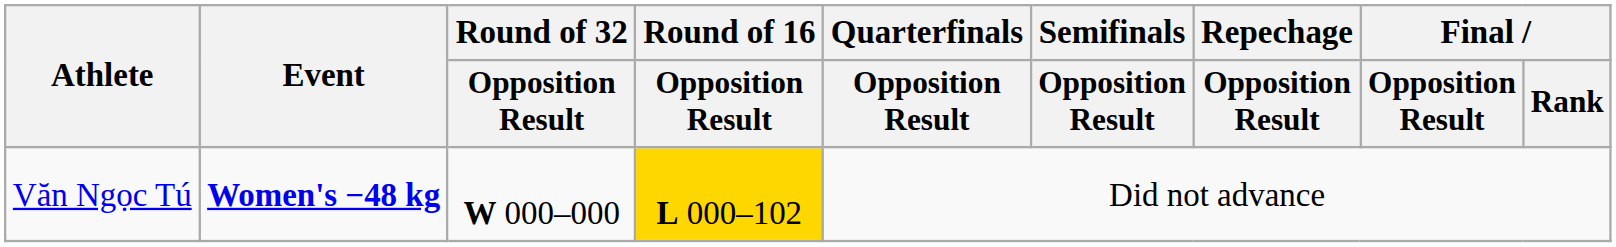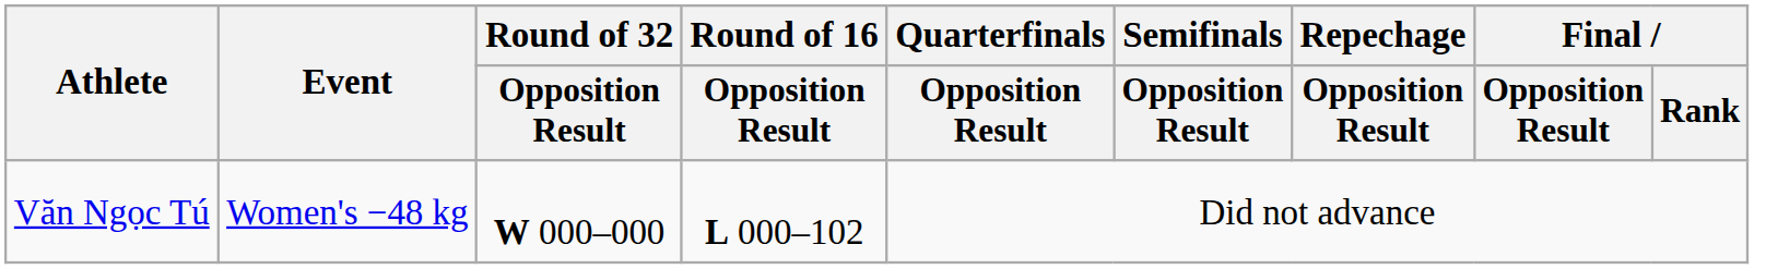Văn Ngọc Tú | Event: bold -> normal
Văn Ngọc Tú | Round of 16 / Opposition Result: gold background -> no background
